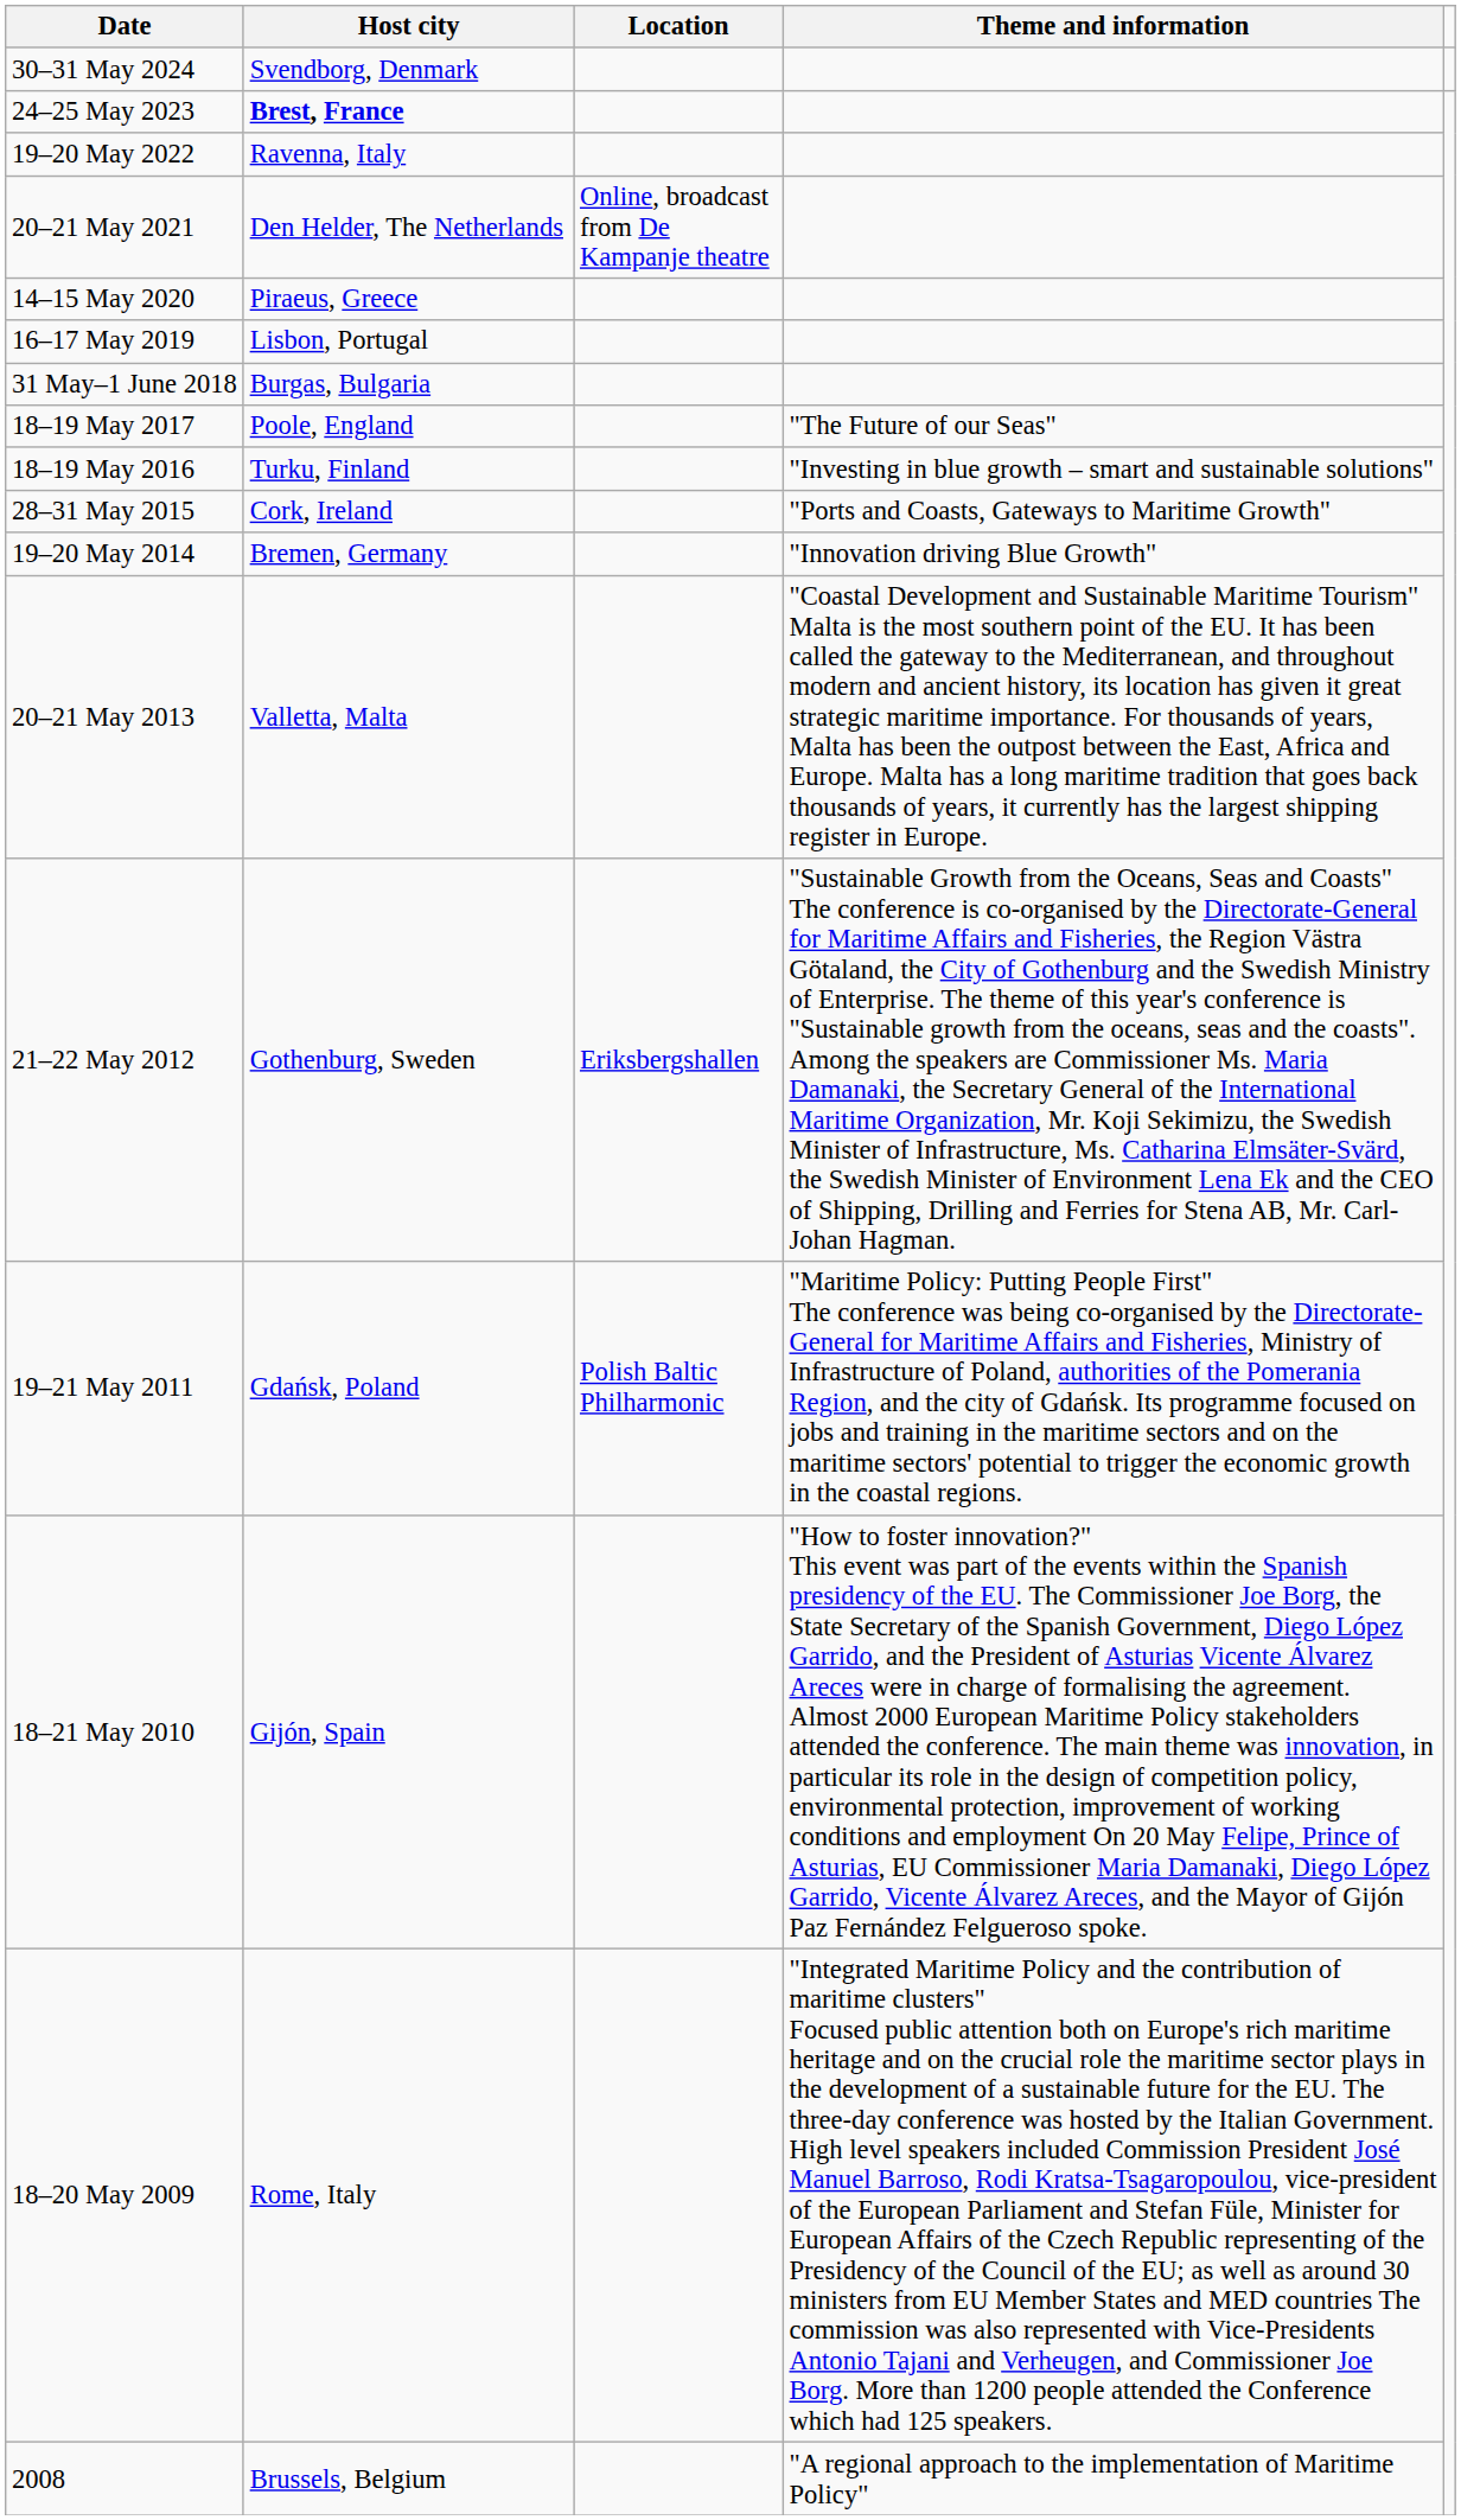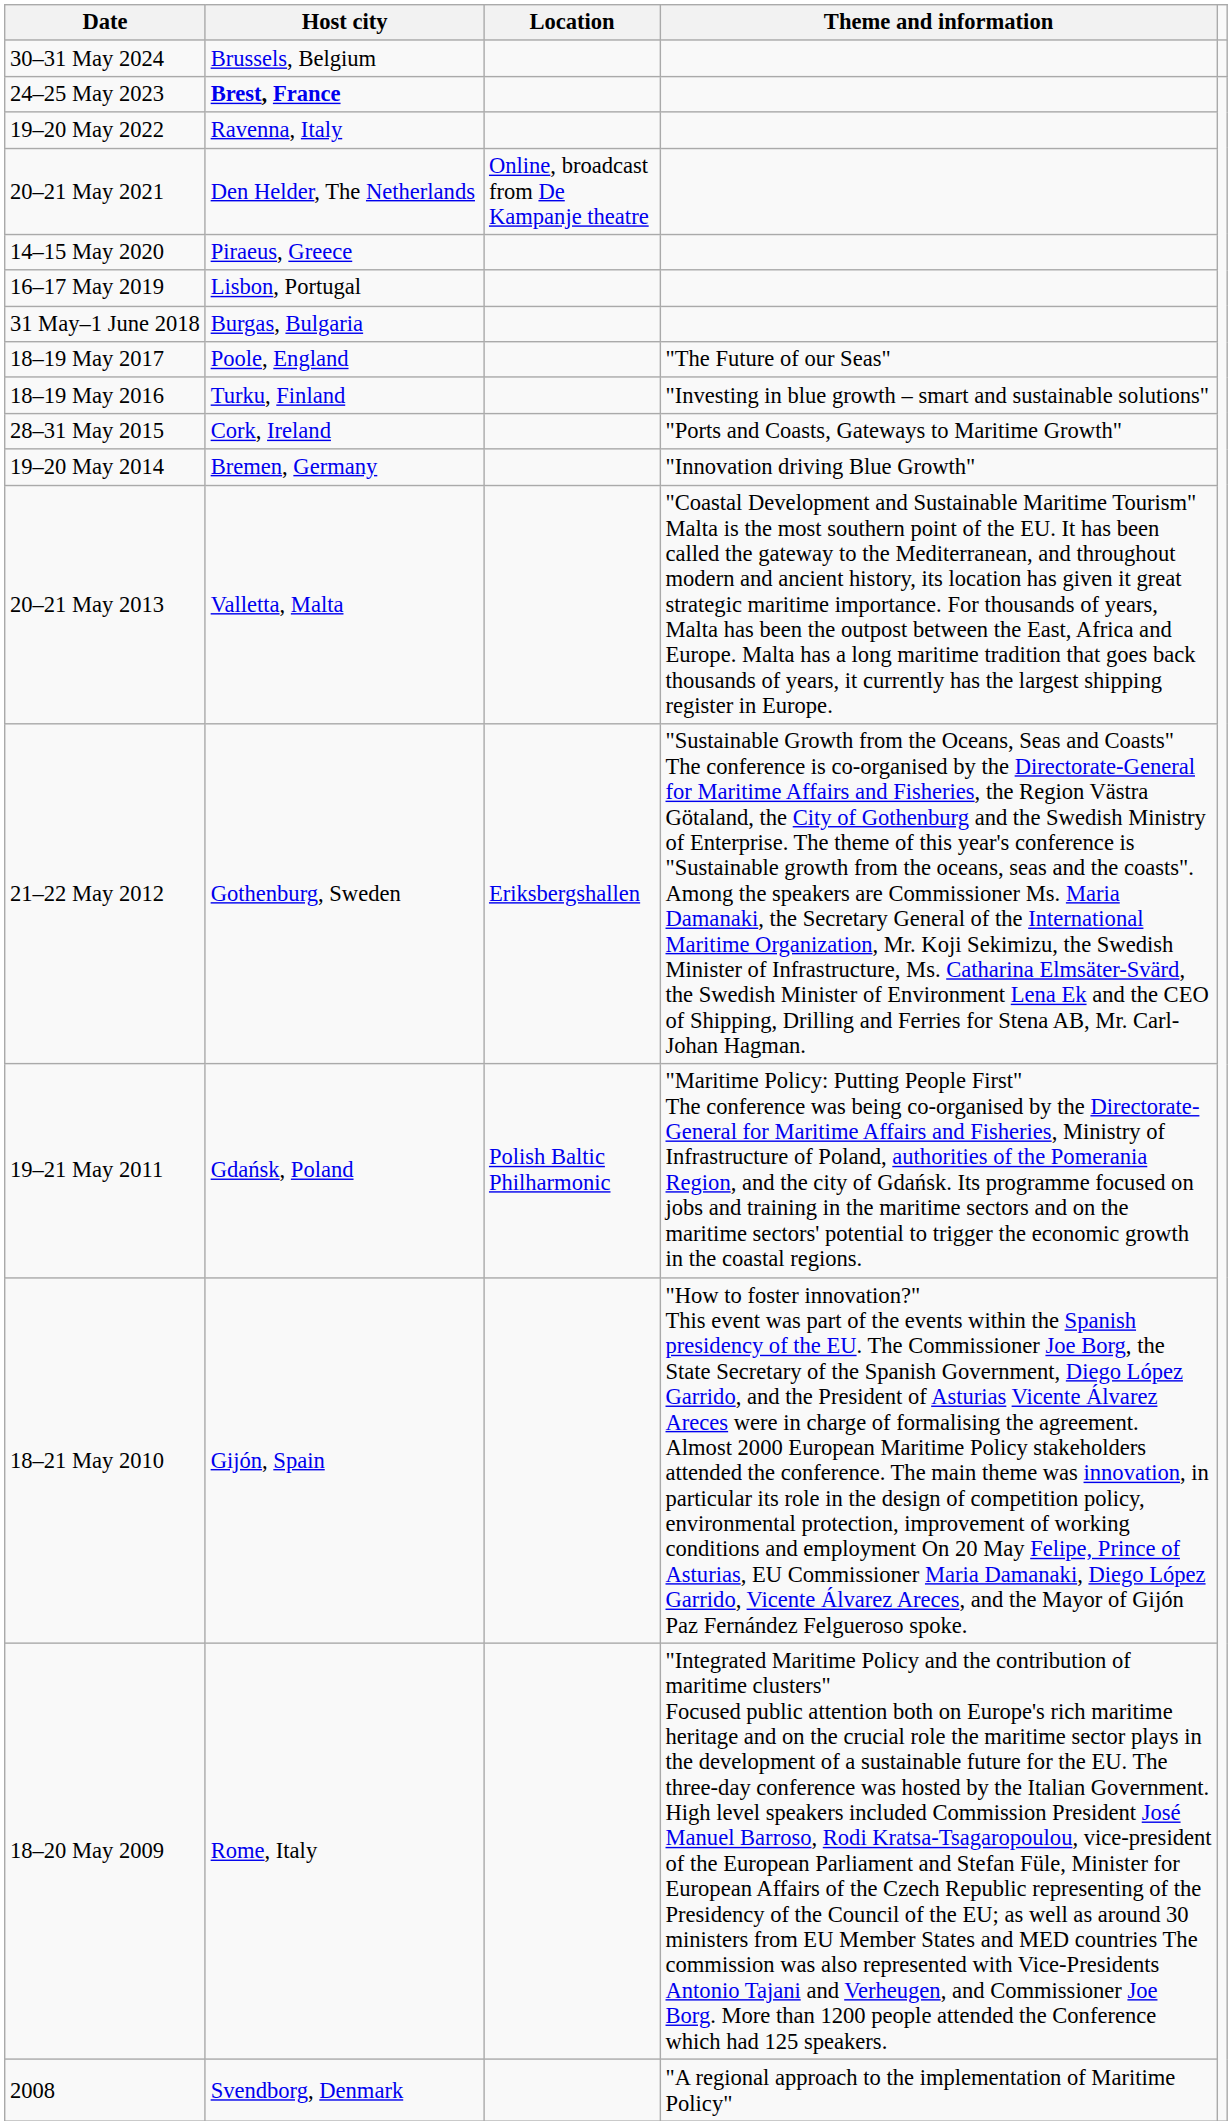30–31 May 2024 | Host city: Svendborg, Denmark -> Brussels, Belgium
2008 | Host city: Brussels, Belgium -> Svendborg, Denmark
